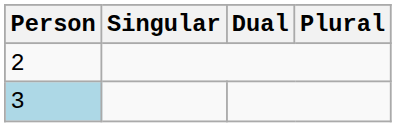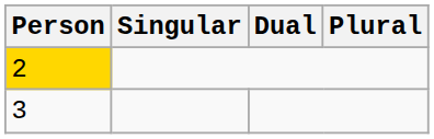2 | Person: no background -> gold background
3 | Person: lightblue background -> no background
